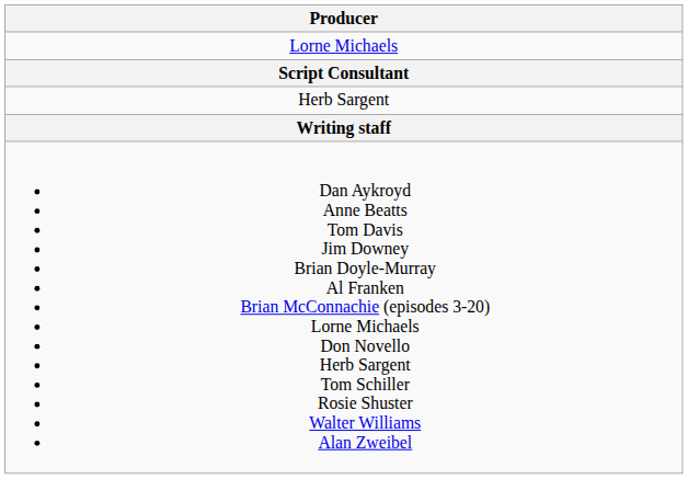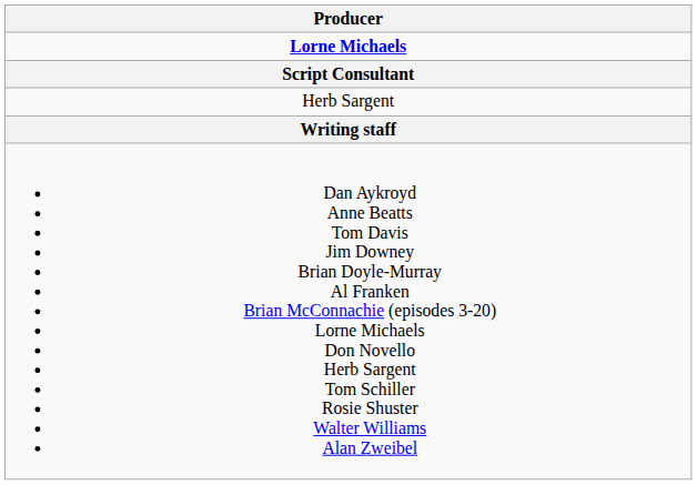row 2 | column 1: normal -> bold
